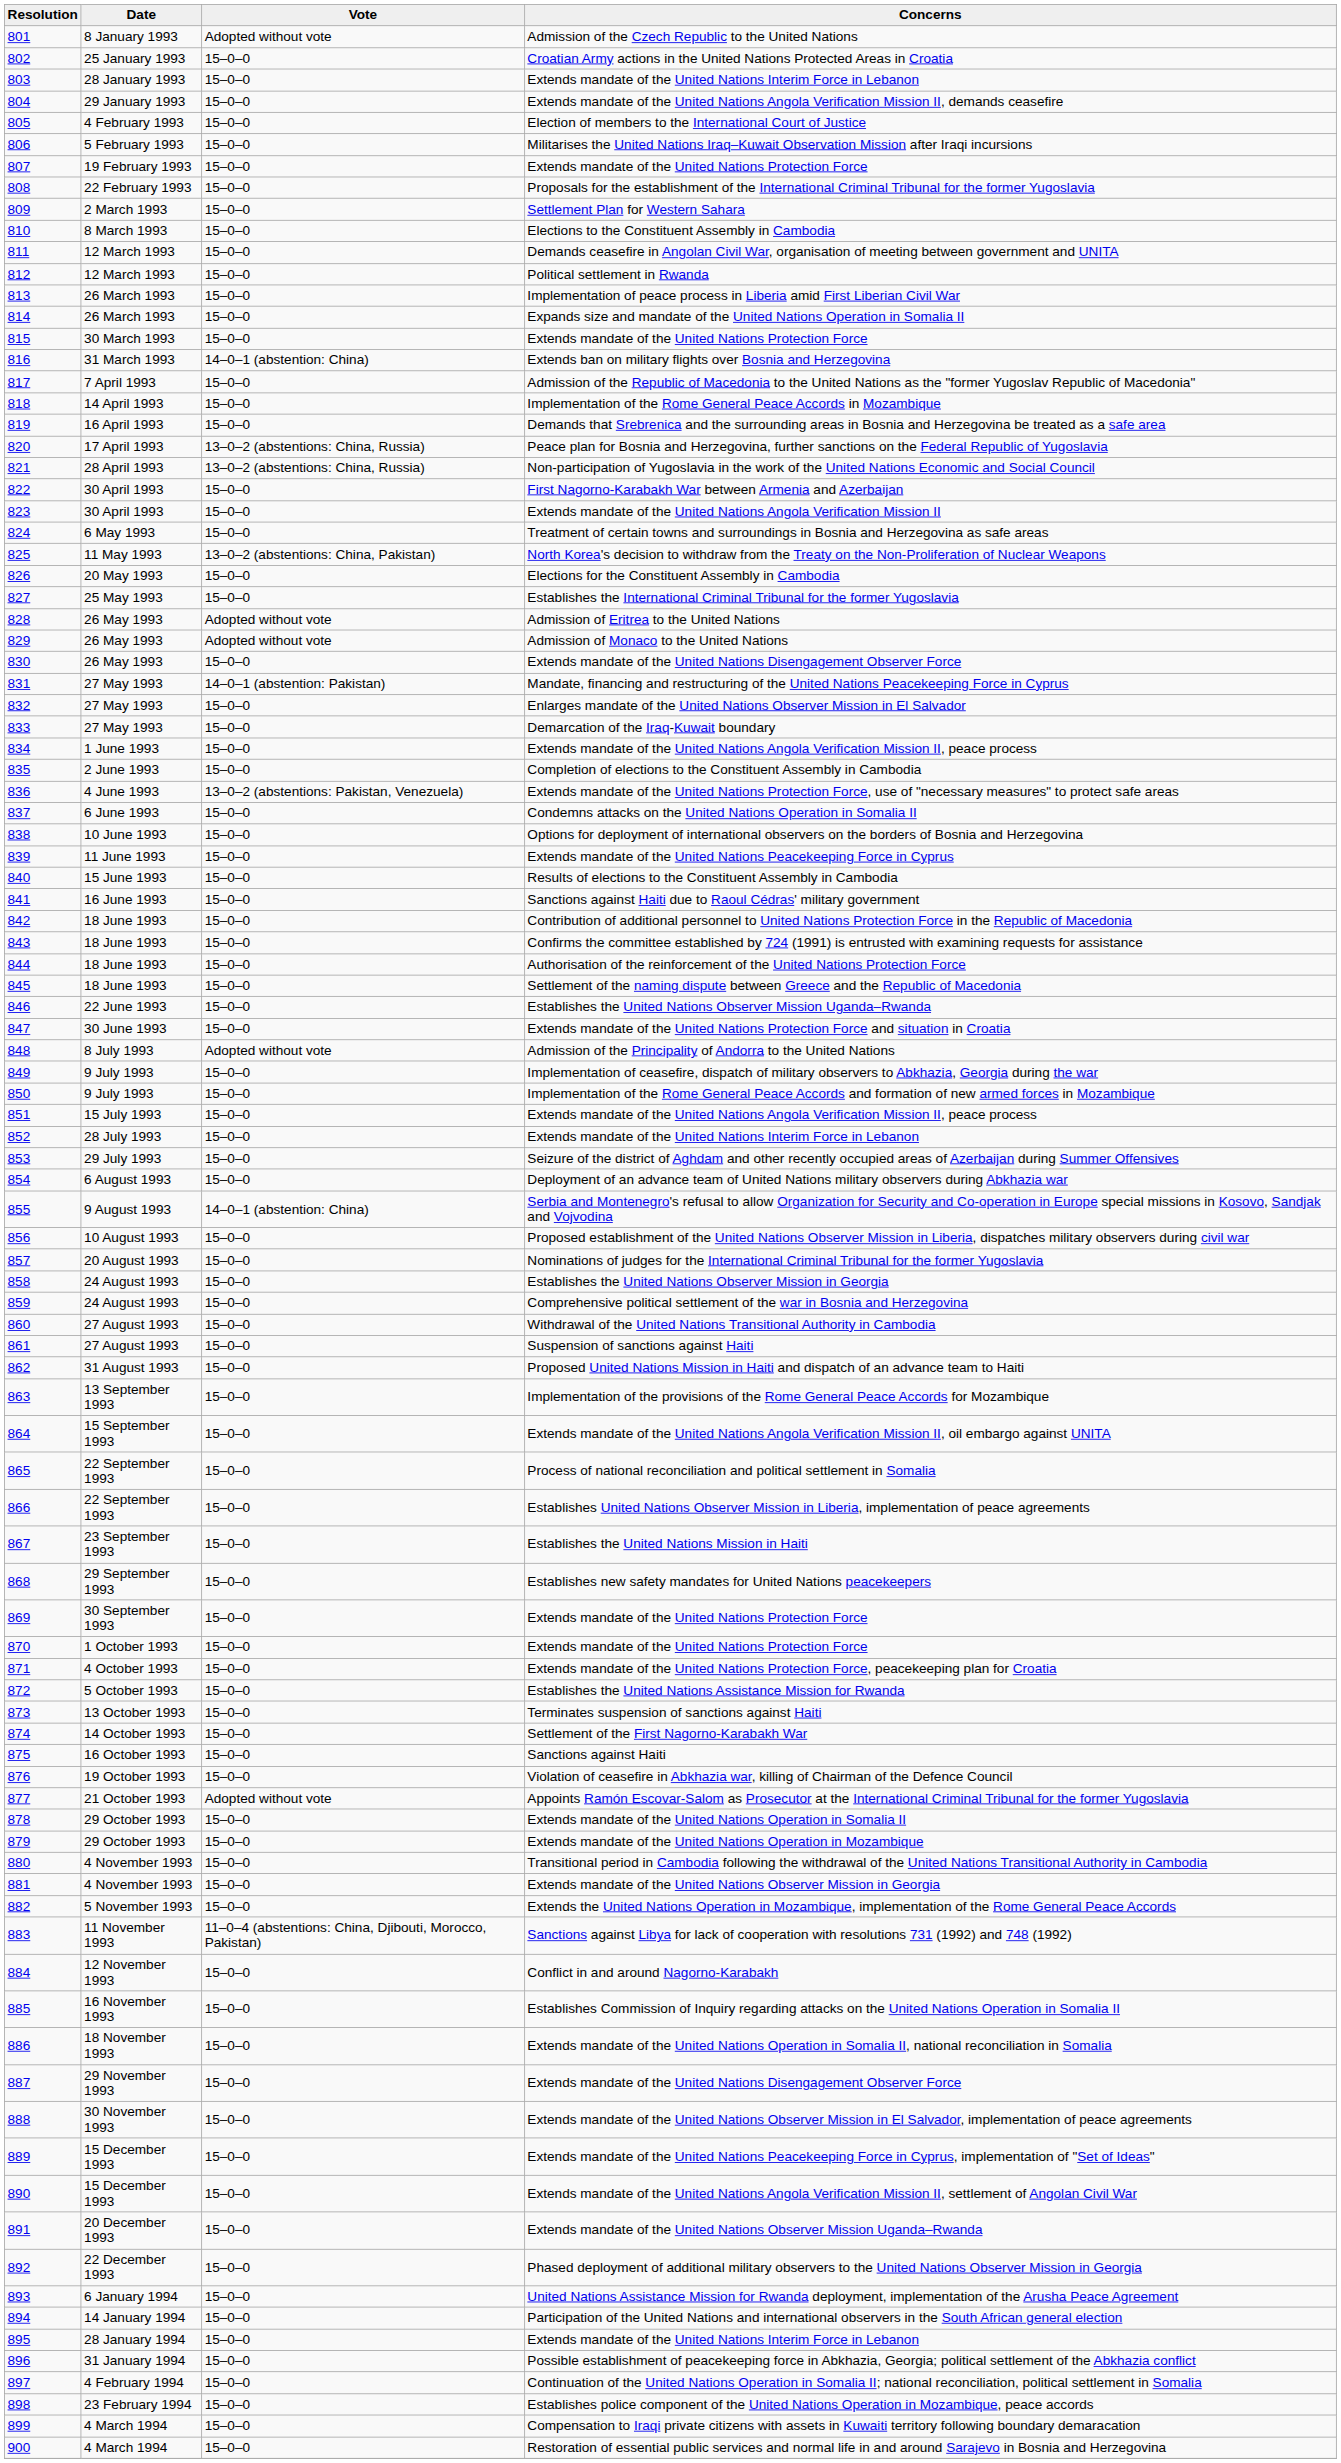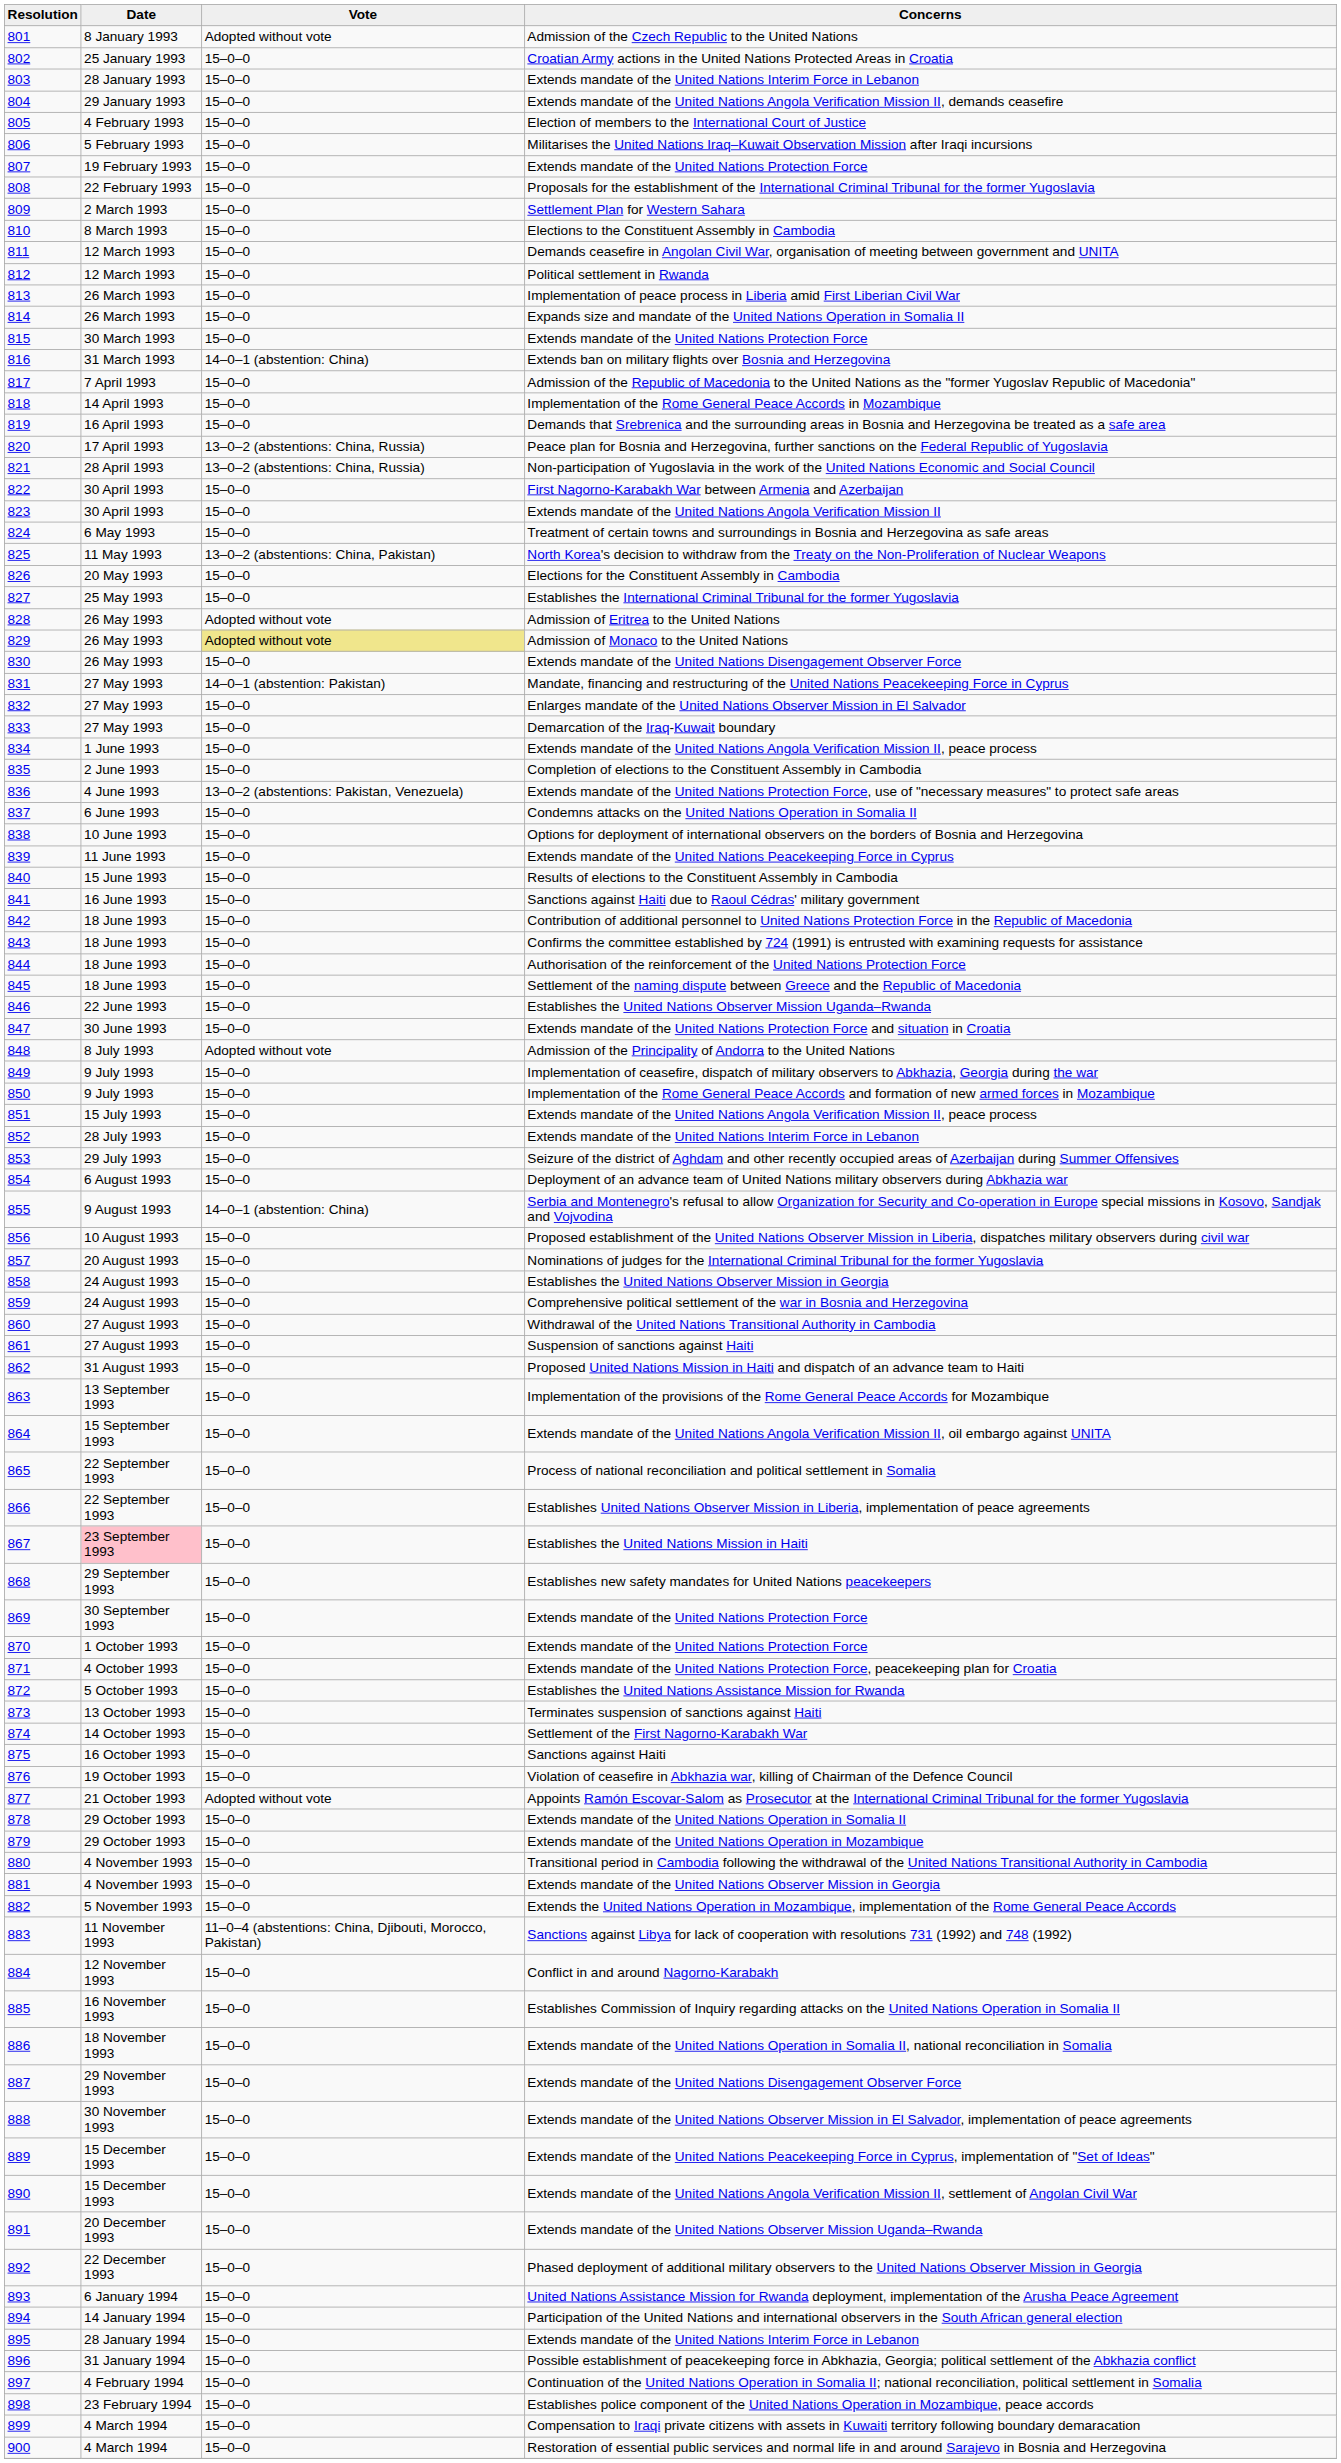Admission of Monaco to the United Nations | Vote: no background -> khaki background
Establishes the United Nations Mission in Haiti | Date: no background -> pink background
